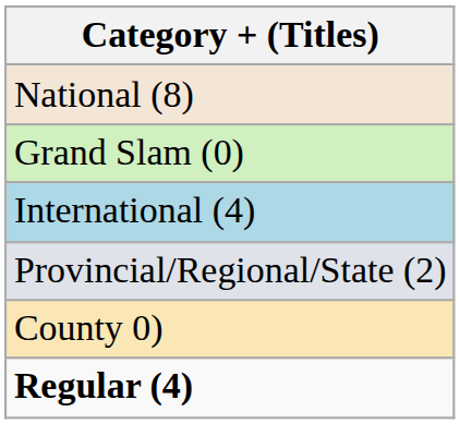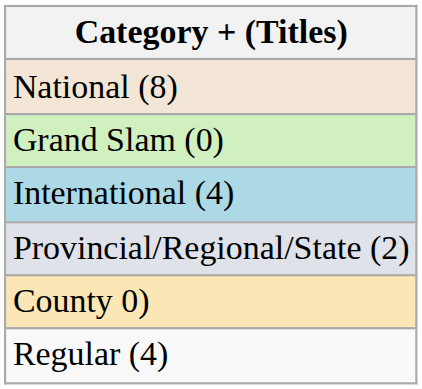row 7 | column 1: bold -> normal
